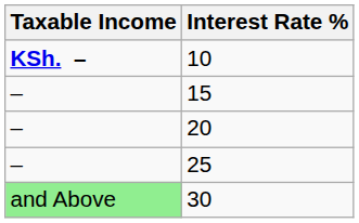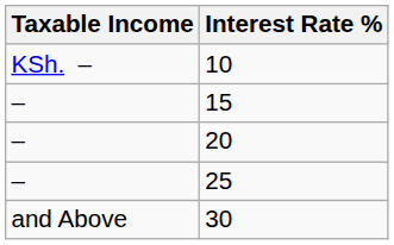10 | Taxable Income: bold -> normal
30 | Taxable Income: lightgreen background -> no background
